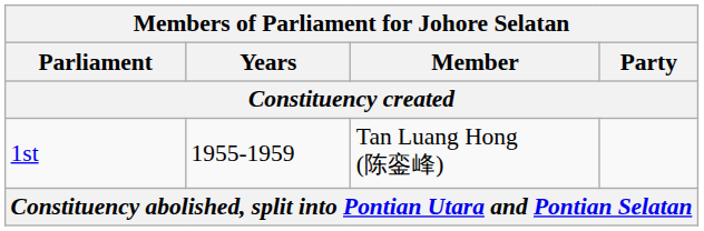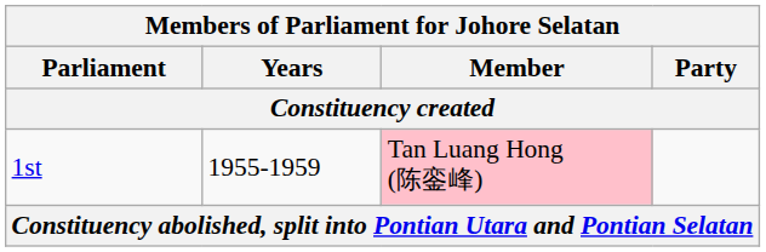1st | Member: no background -> pink background
